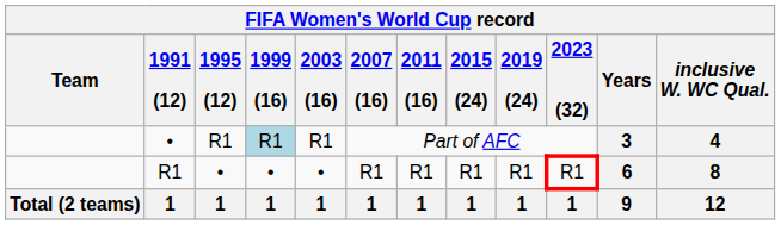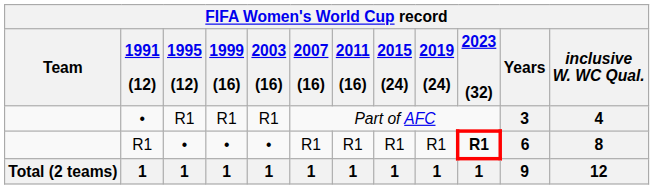row 3 | 1999 (16): lightblue background -> no background
row 4 | 2023 (32): normal -> bold
